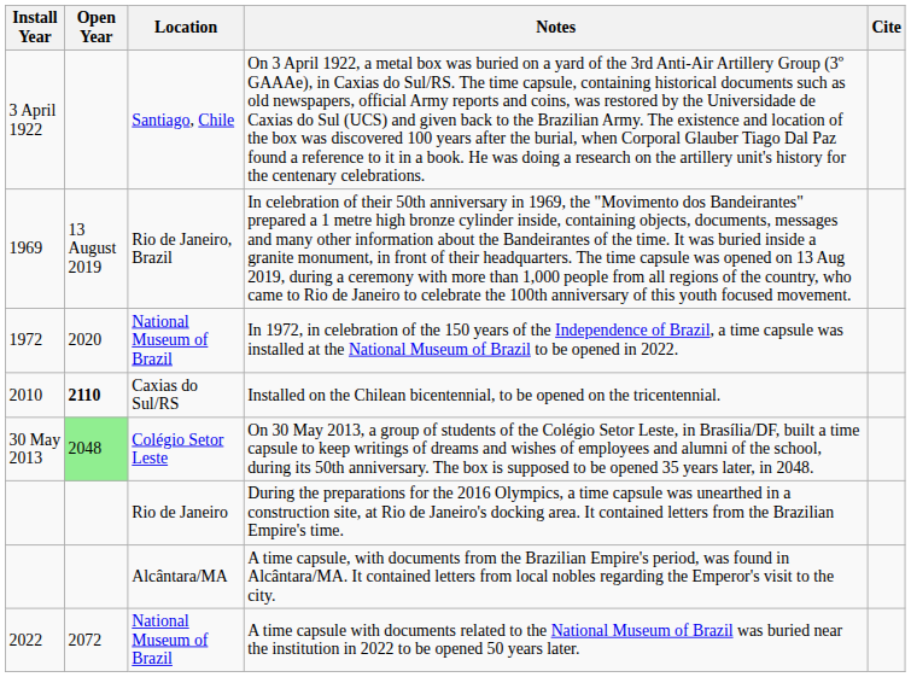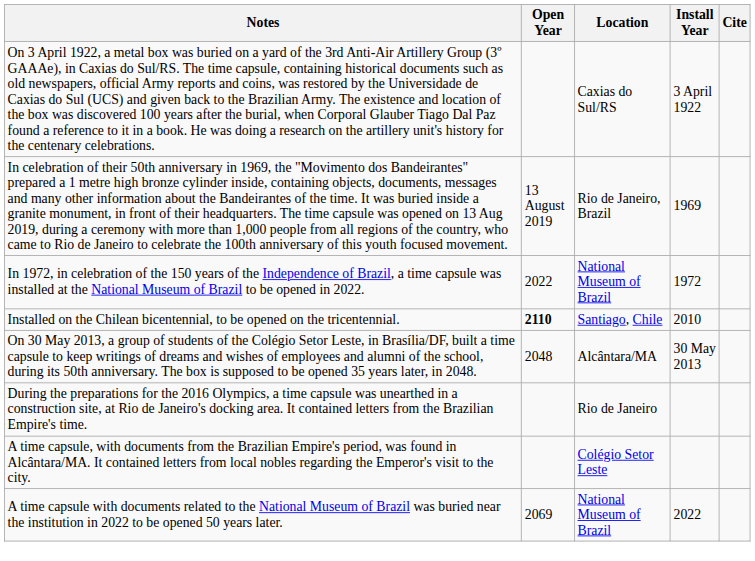columns swapped: Install Year <-> Notes
row 2 | Location: Santiago, Chile -> Caxias do Sul/RS
row 4 | Open Year: 2020 -> 2022
row 5 | Location: Caxias do Sul/RS -> Santiago, Chile
row 6 | Open Year: lightgreen background -> no background
row 6 | Location: Colégio Setor Leste -> Alcântara/MA
row 8 | Location: Alcântara/MA -> Colégio Setor Leste
row 9 | Open Year: 2072 -> 2069
